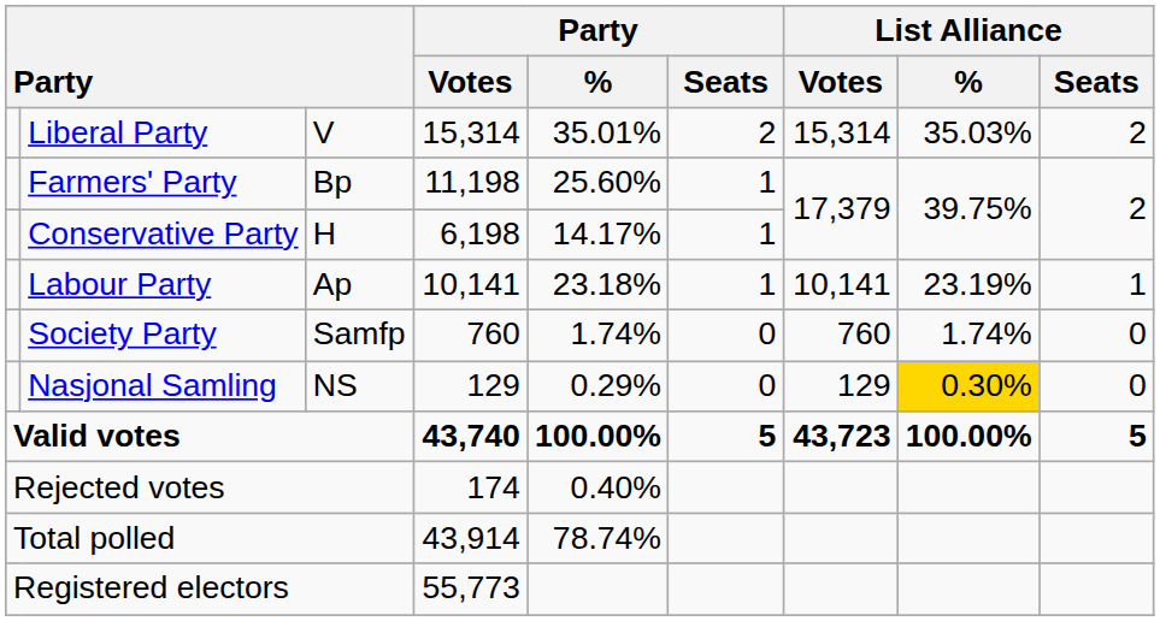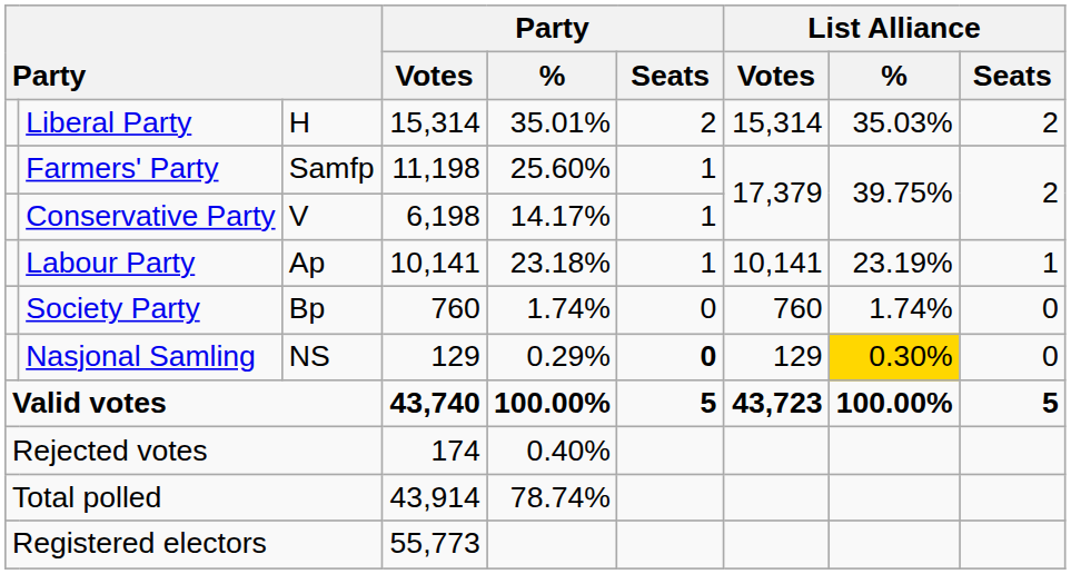Liberal Party | column 3: V -> H
Farmers' Party | column 3: Bp -> Samfp
Conservative Party | column 3: H -> V
Society Party | column 3: Samfp -> Bp
Nasjonal Samling | Party / Seats: normal -> bold
